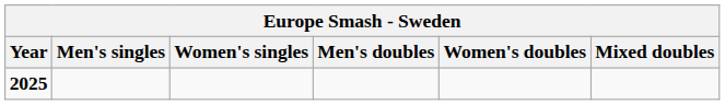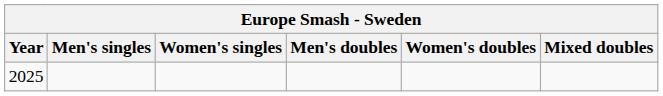2025 | Year: bold -> normal
